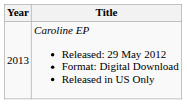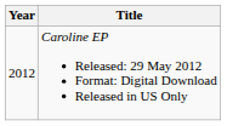row 2 | Year: 2013 -> 2012
